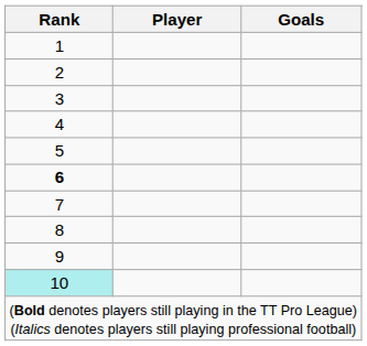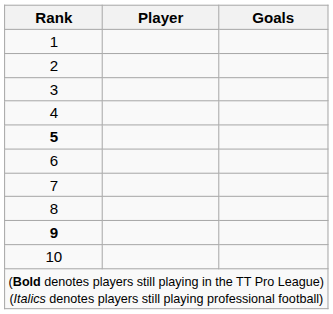5 | Rank: normal -> bold
6 | Rank: bold -> normal
9 | Rank: normal -> bold
10 | Rank: paleturquoise background -> no background
